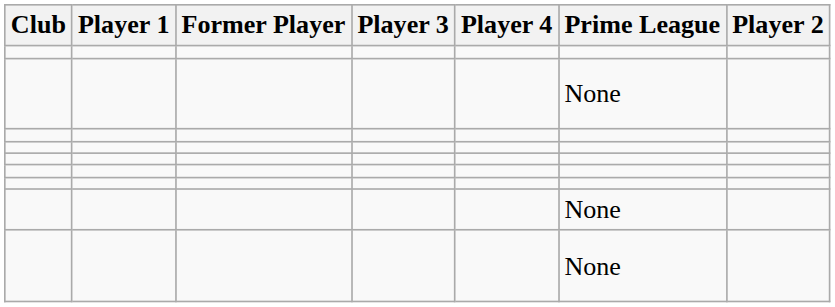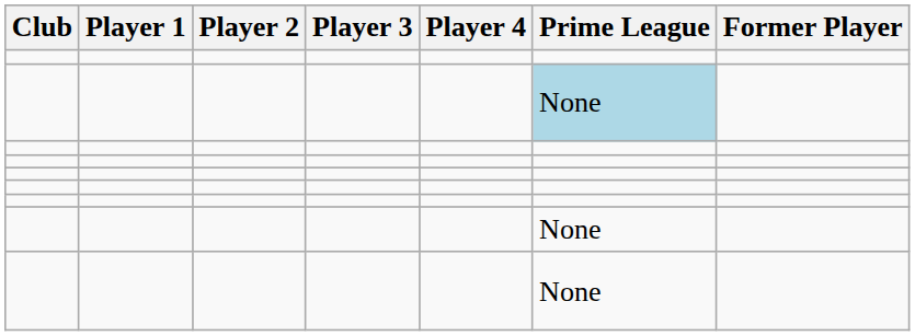columns swapped: Player 2 <-> Former Player
row 3 | Prime League: no background -> lightblue background
